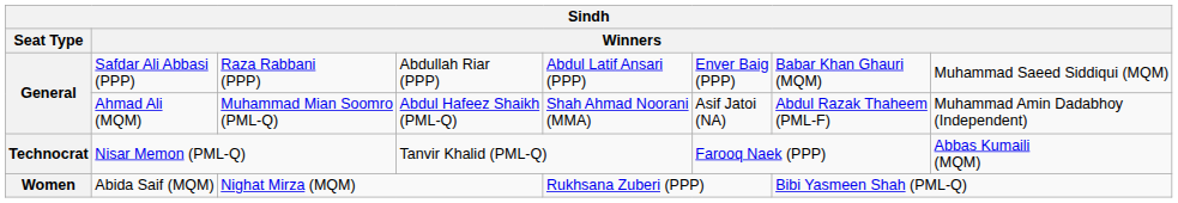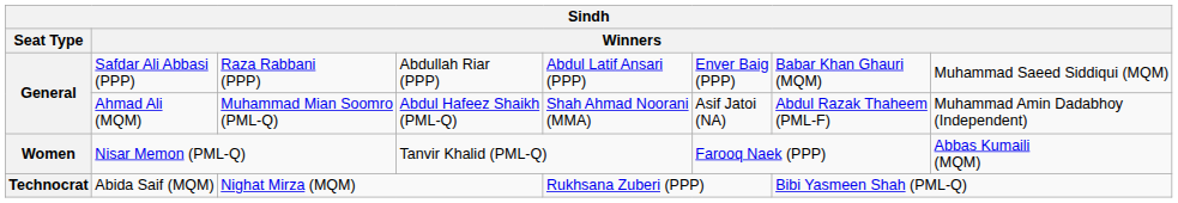Nisar Memon (PML-Q) | Seat Type: Technocrat -> Women
Abida Saif (MQM) | Seat Type: Women -> Technocrat
